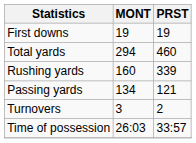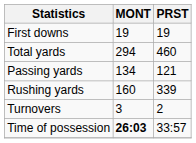rows swapped: Rushing yards <-> Passing yards
Time of possession | MONT: normal -> bold
